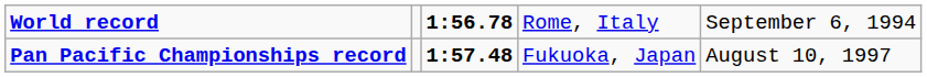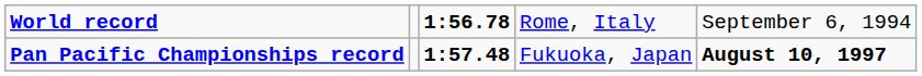Pan Pacific Championships record | column 5: normal -> bold
